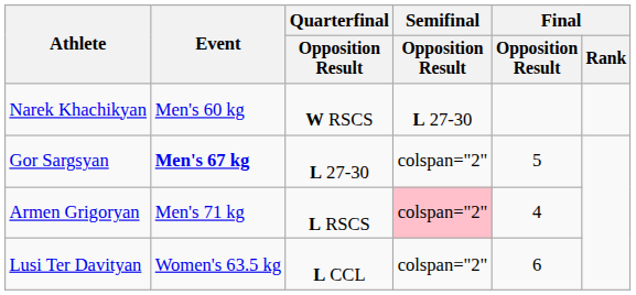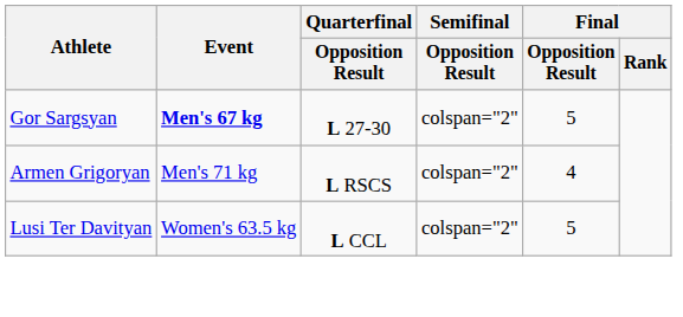- row: Narek Khachikyan | Men's 60 kg | W RSCS | L 27-30
Armen Grigoryan | Semifinal / Opposition Result: pink background -> no background
Lusi Ter Davityan | Final / Opposition Result: 6 -> 5
